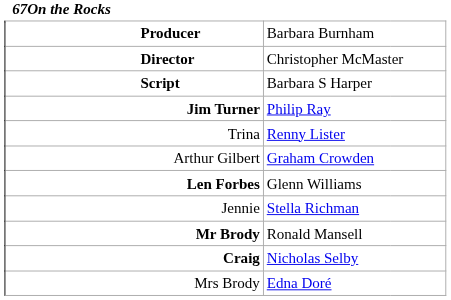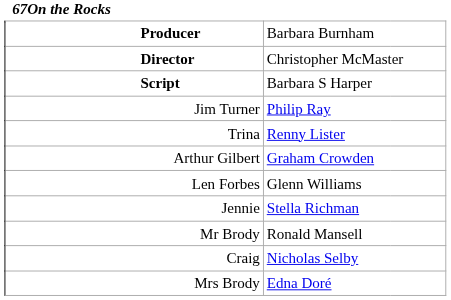Jim Turner | column 2: bold -> normal
Len Forbes | column 2: bold -> normal
Mr Brody | column 2: bold -> normal
Craig | column 2: bold -> normal
